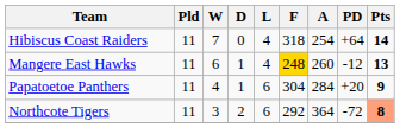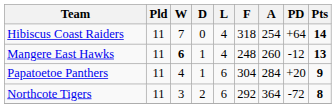Mangere East Hawks | W: normal -> bold
Mangere East Hawks | F: gold background -> no background
Northcote Tigers | Pts: lightsalmon background -> no background
